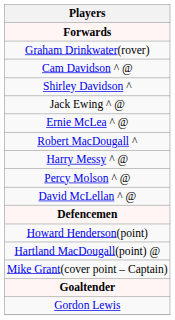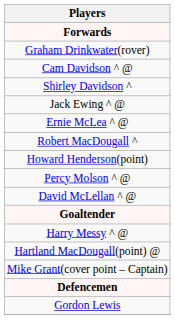row 9 | column 1: Harry Messy ^ @ -> Howard Henderson(point)
row 12 | column 1: Defencemen -> Goaltender
row 13 | column 1: Howard Henderson(point) -> Harry Messy ^ @
row 16 | column 1: Goaltender -> Defencemen
